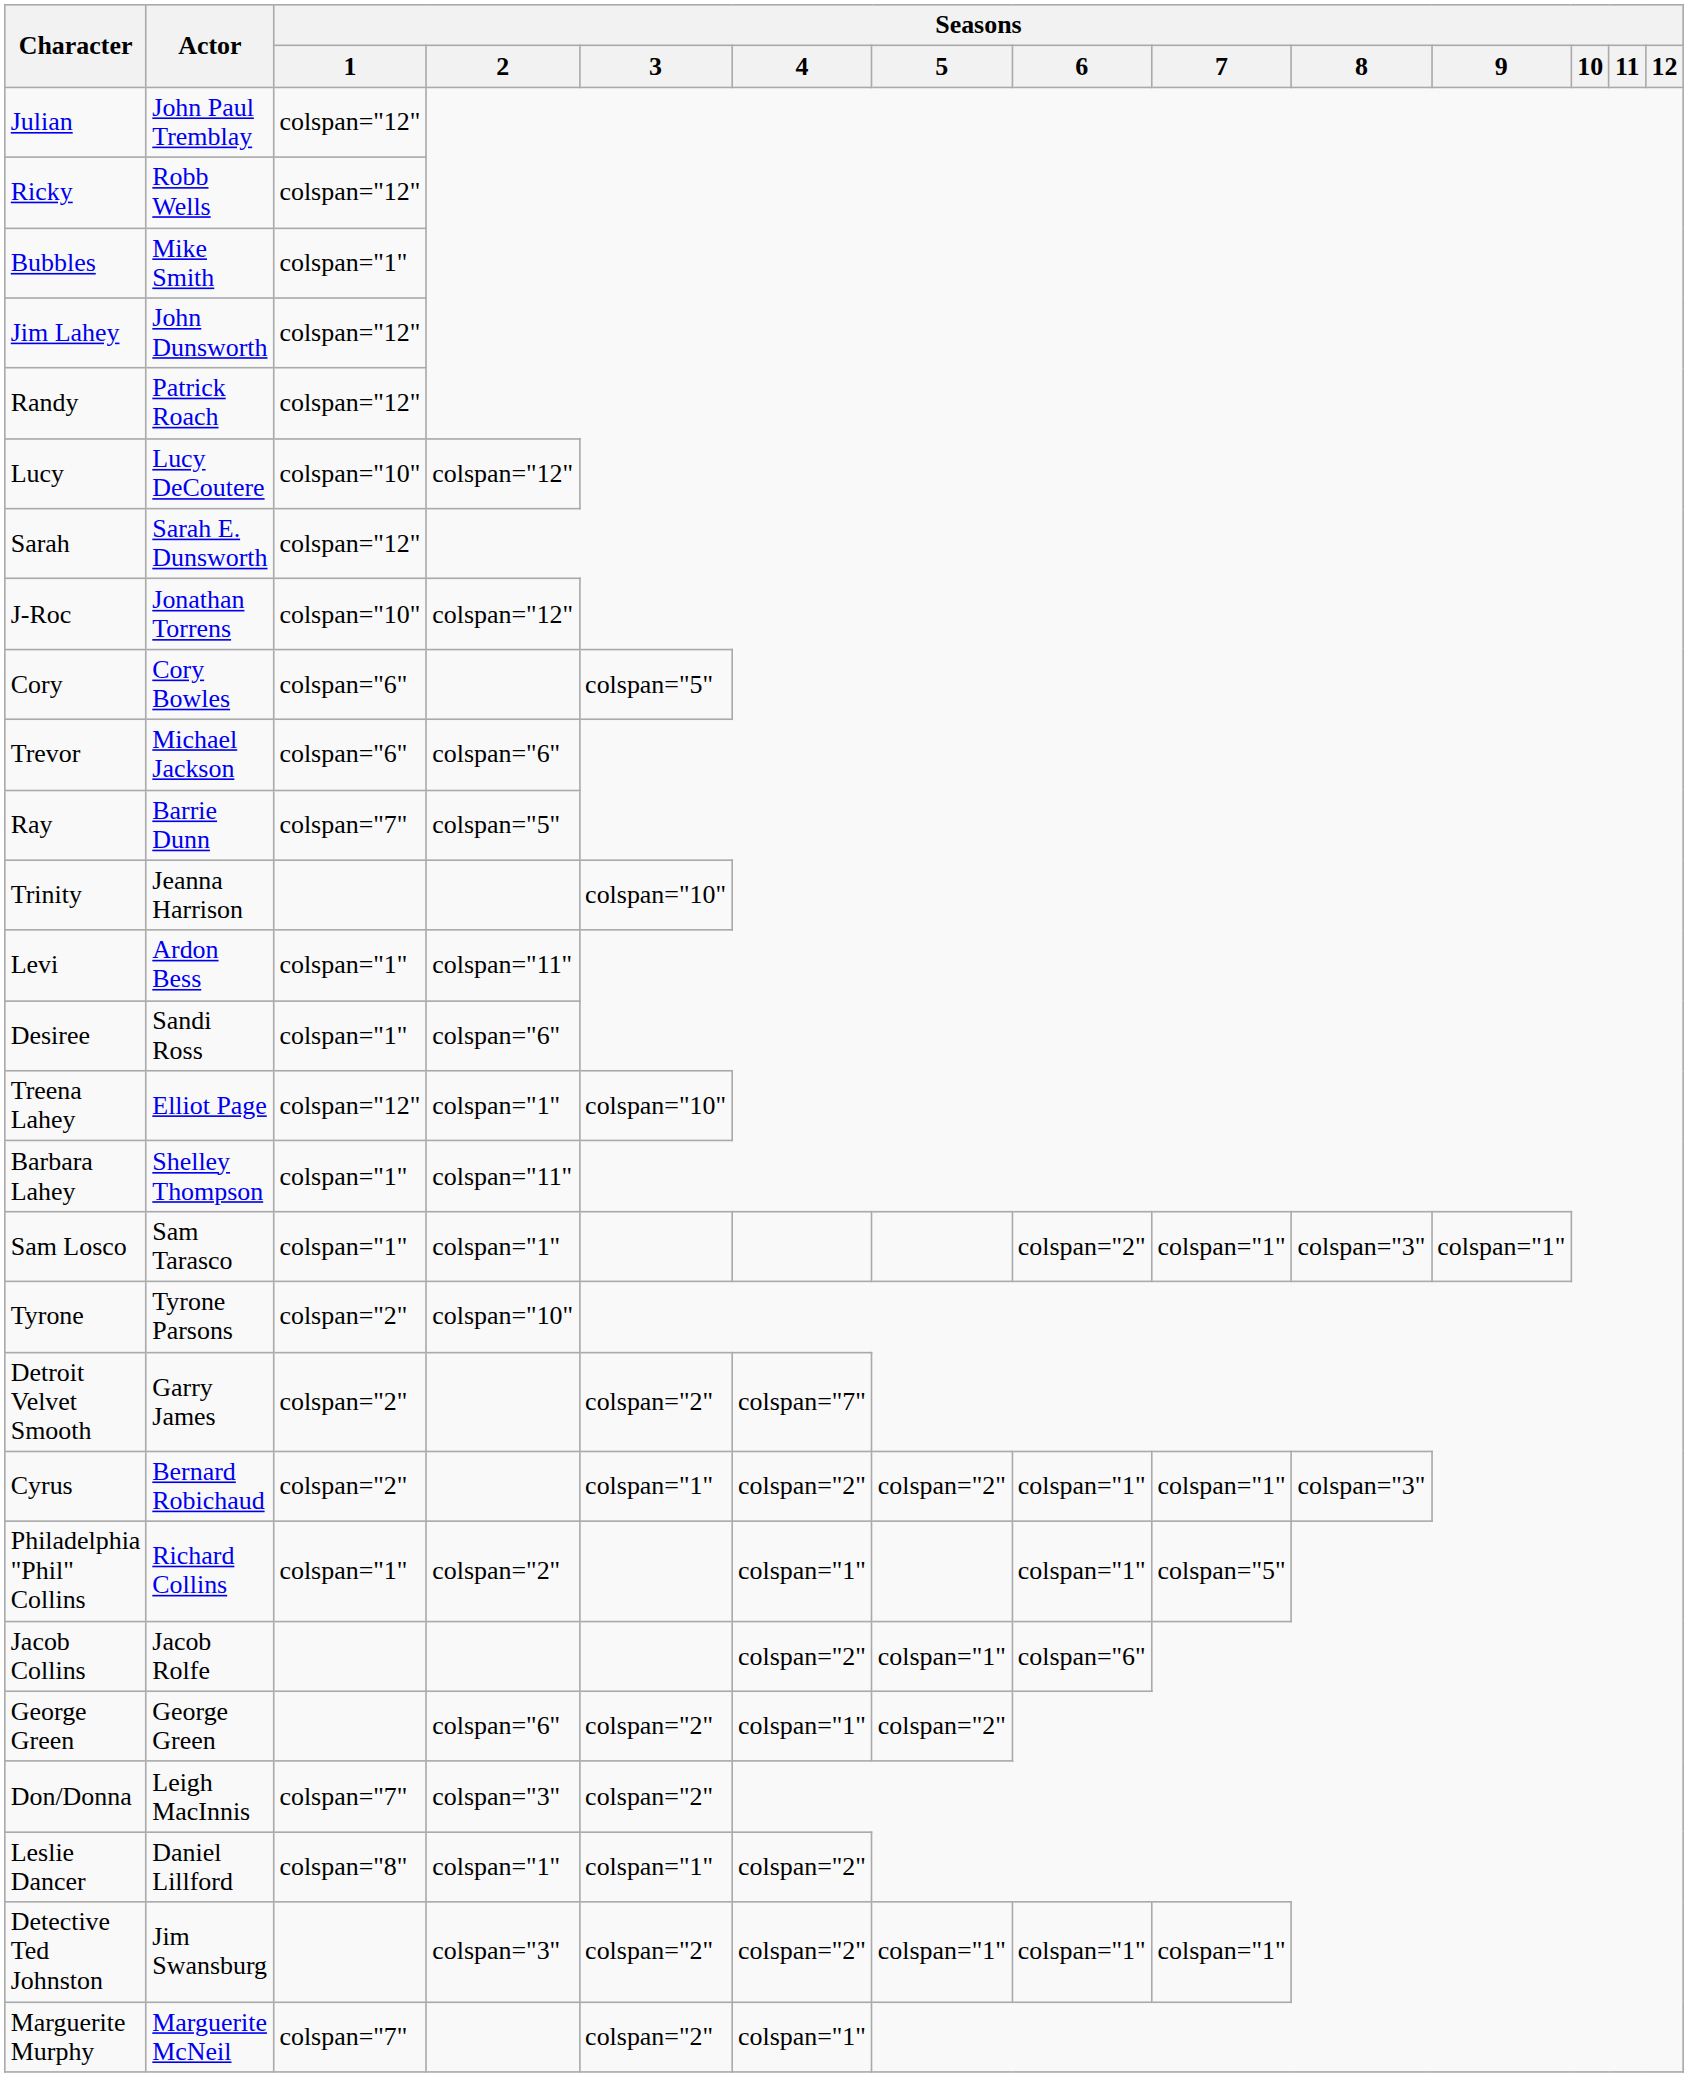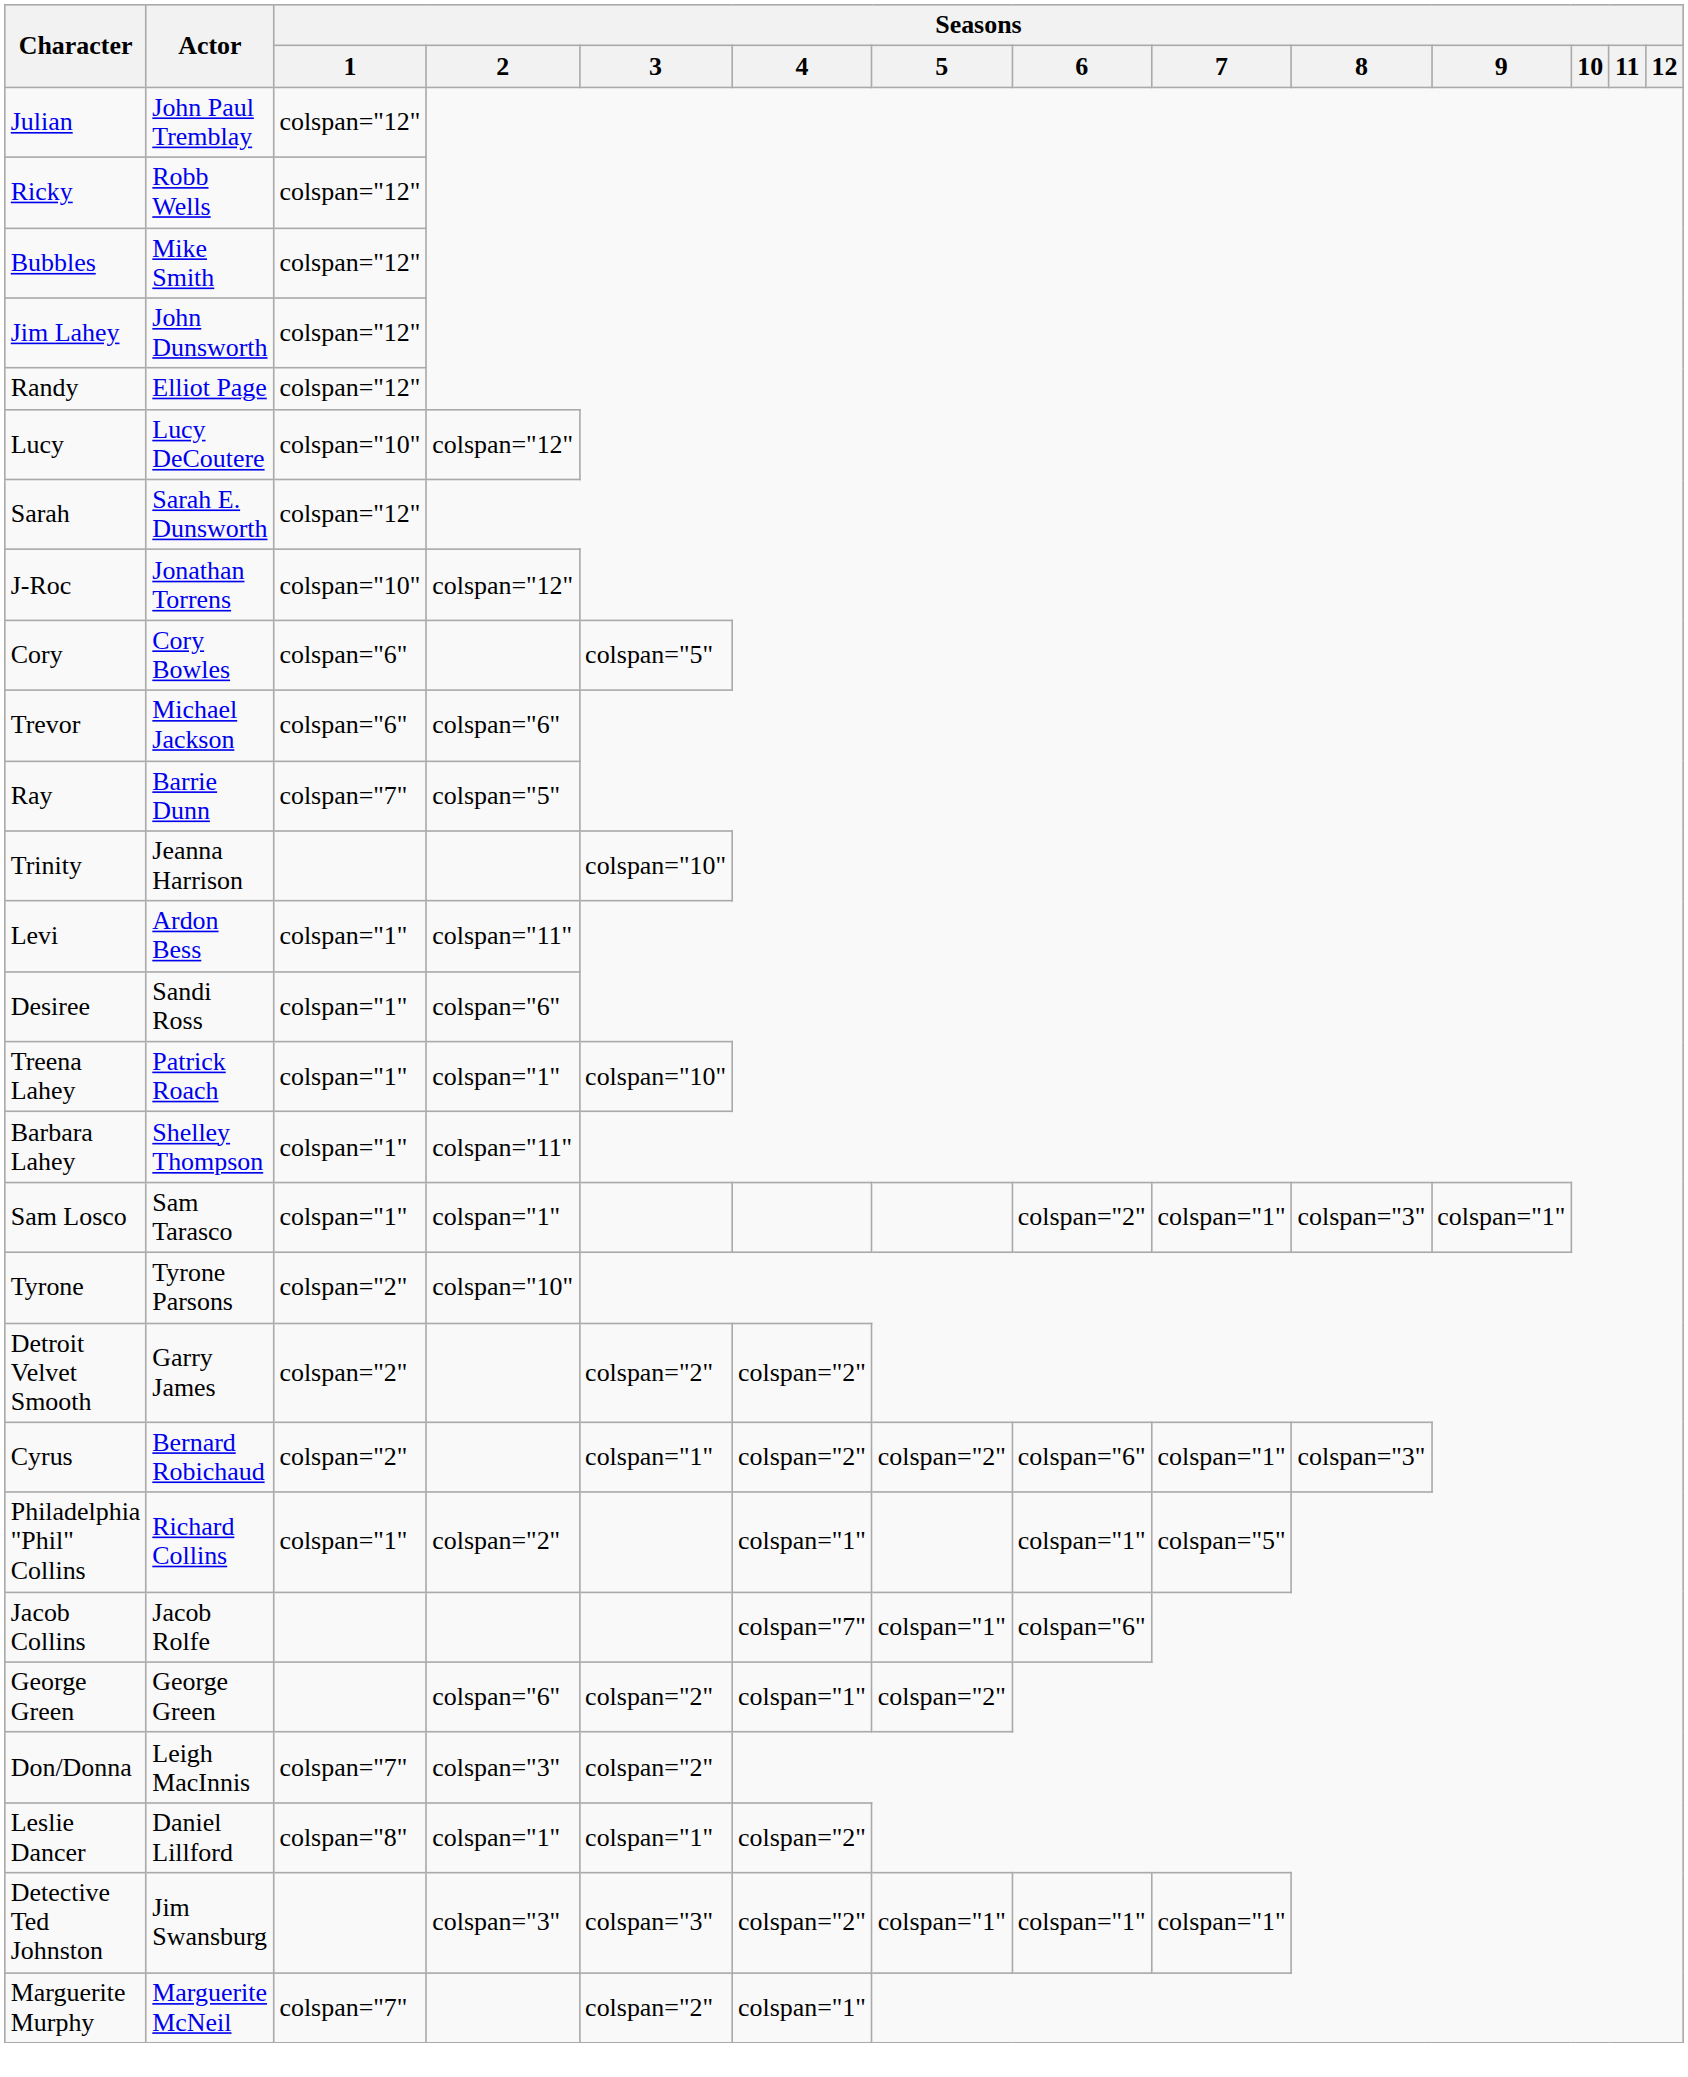Bubbles | Seasons / 1: colspan="1" -> colspan="12"
Randy | Actor: Patrick Roach -> Elliot Page
Treena Lahey | Actor: Elliot Page -> Patrick Roach
Treena Lahey | Seasons / 1: colspan="12" -> colspan="1"
Detroit Velvet Smooth | Seasons / 4: colspan="7" -> colspan="2"
Cyrus | Seasons / 6: colspan="1" -> colspan="6"
Jacob Collins | Seasons / 4: colspan="2" -> colspan="7"
Detective Ted Johnston | Seasons / 3: colspan="2" -> colspan="3"
